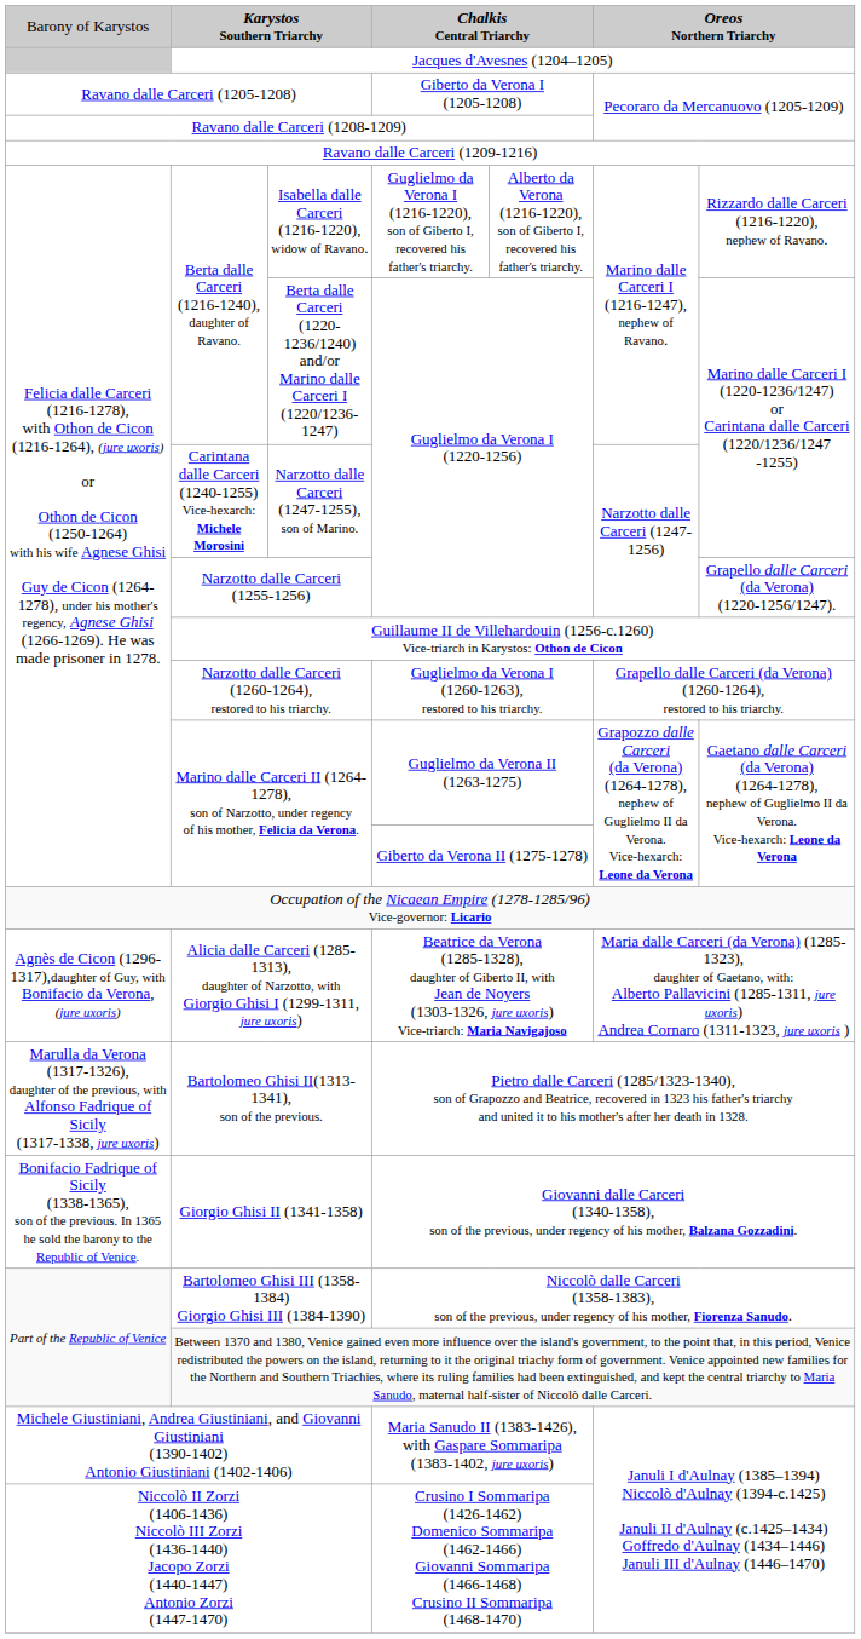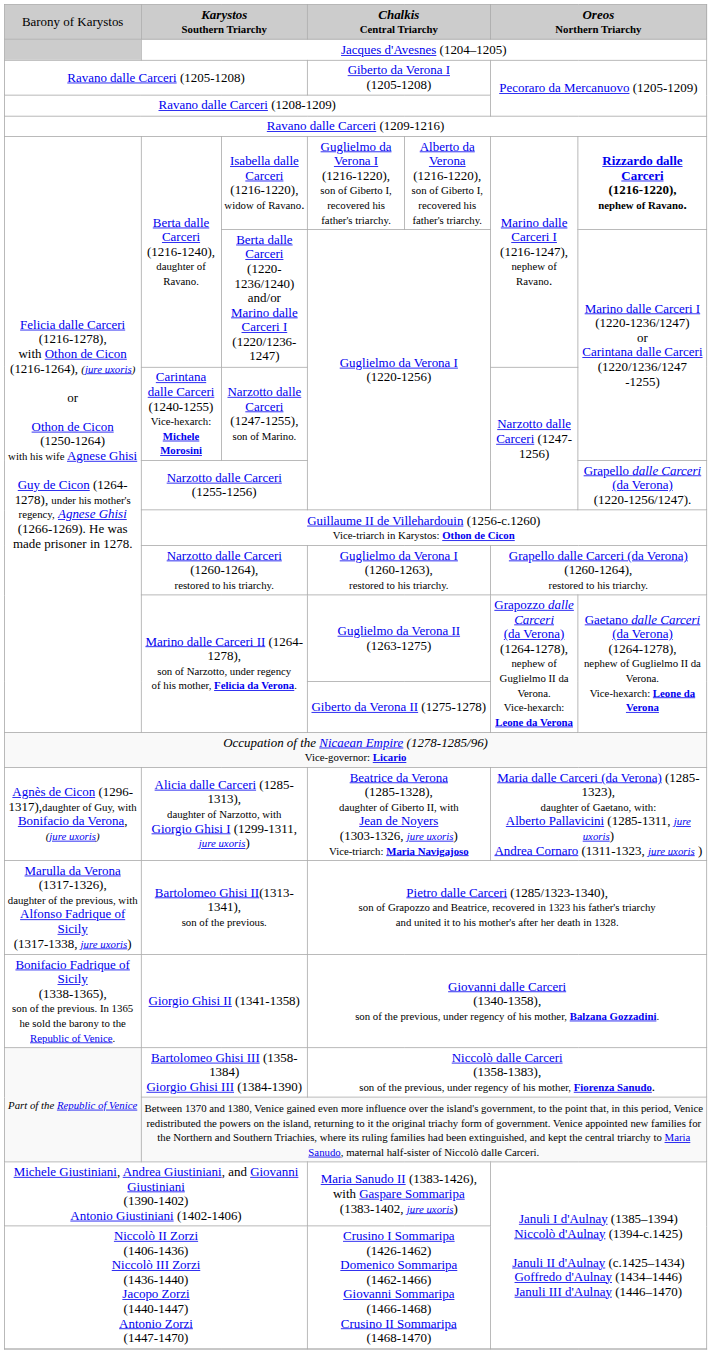Isabella dalle Carceri (1216-1220), widow of Ravano. | column 7: normal -> bold
